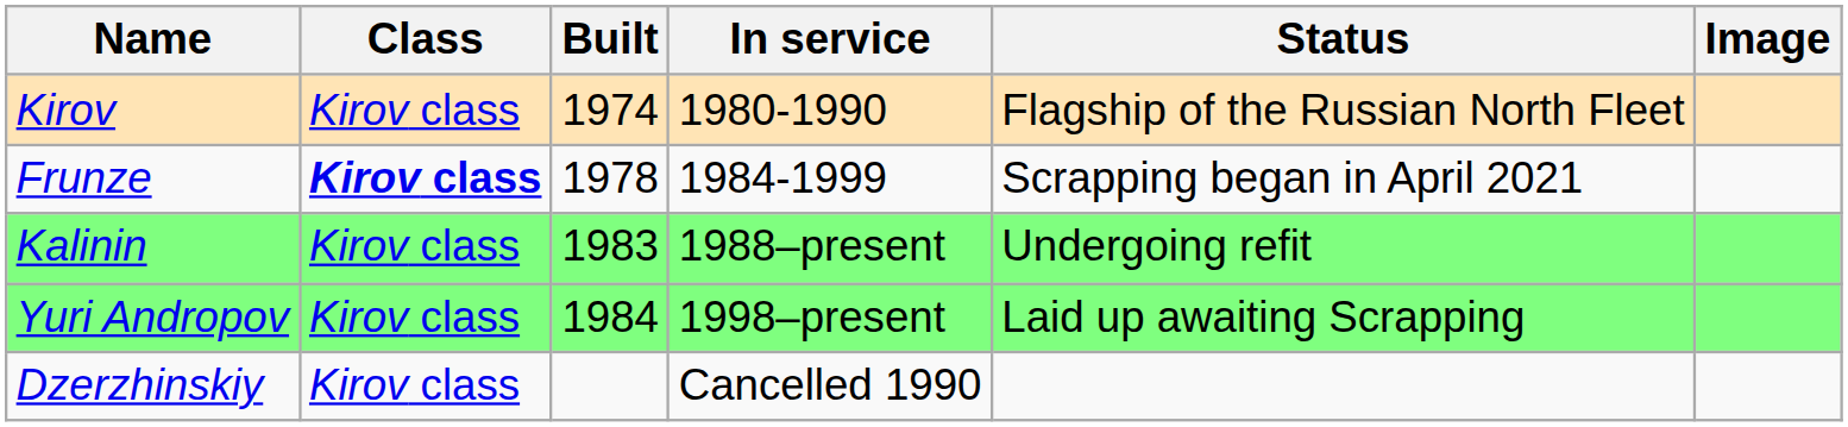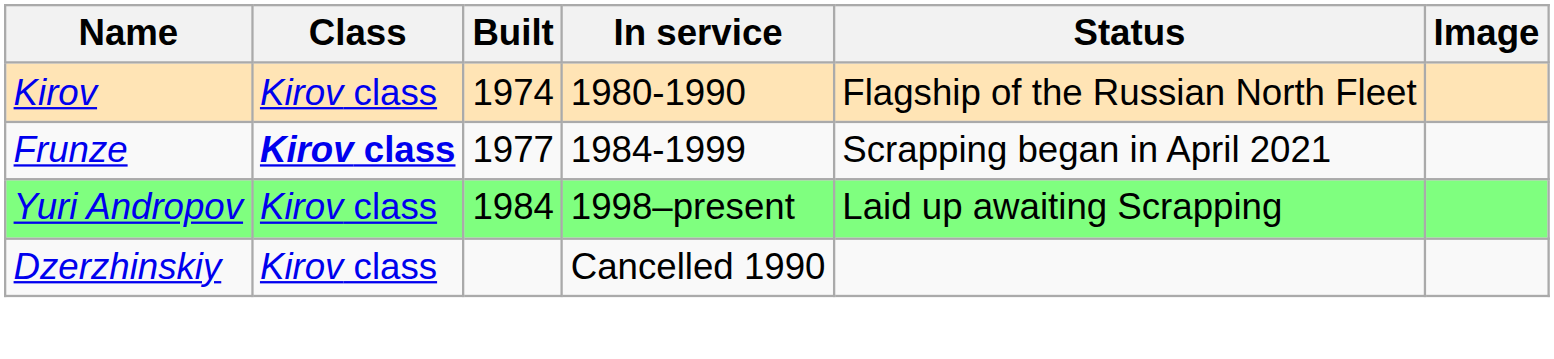Frunze | Built: 1978 -> 1977
- row: Kalinin | Kirov class | 1983 | 1988–present | Undergoing refit
